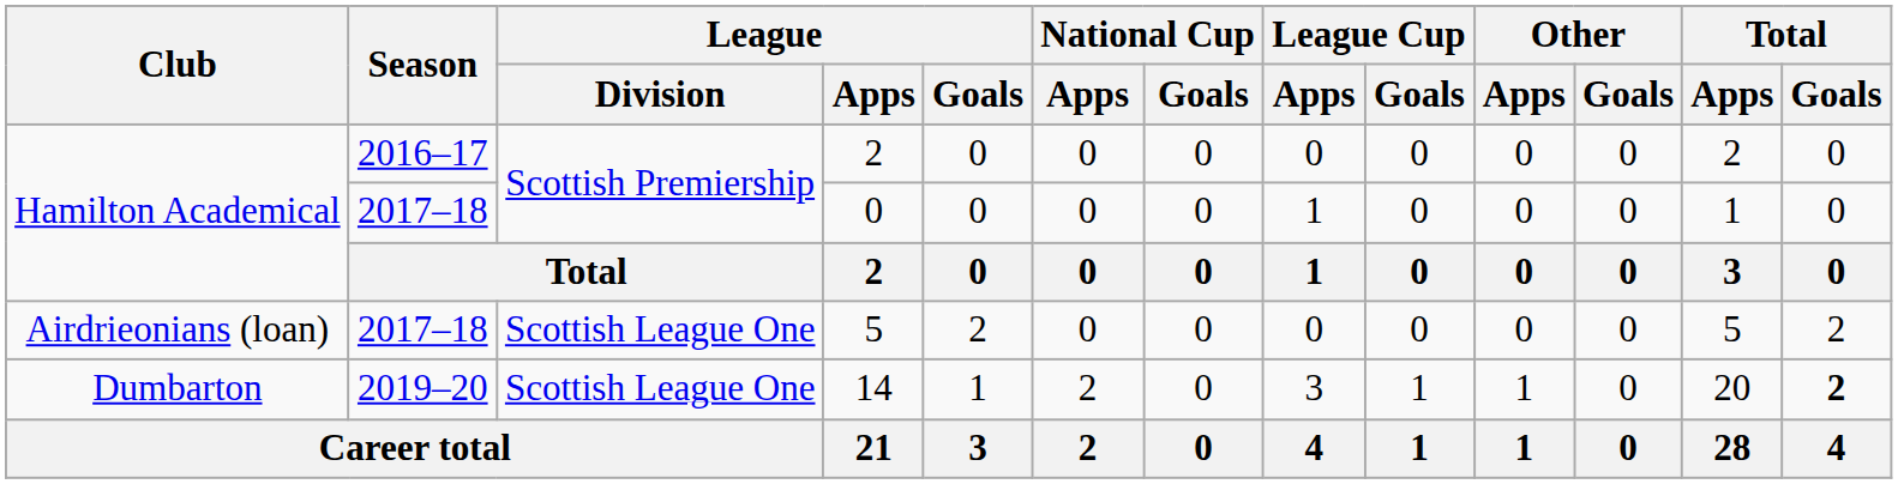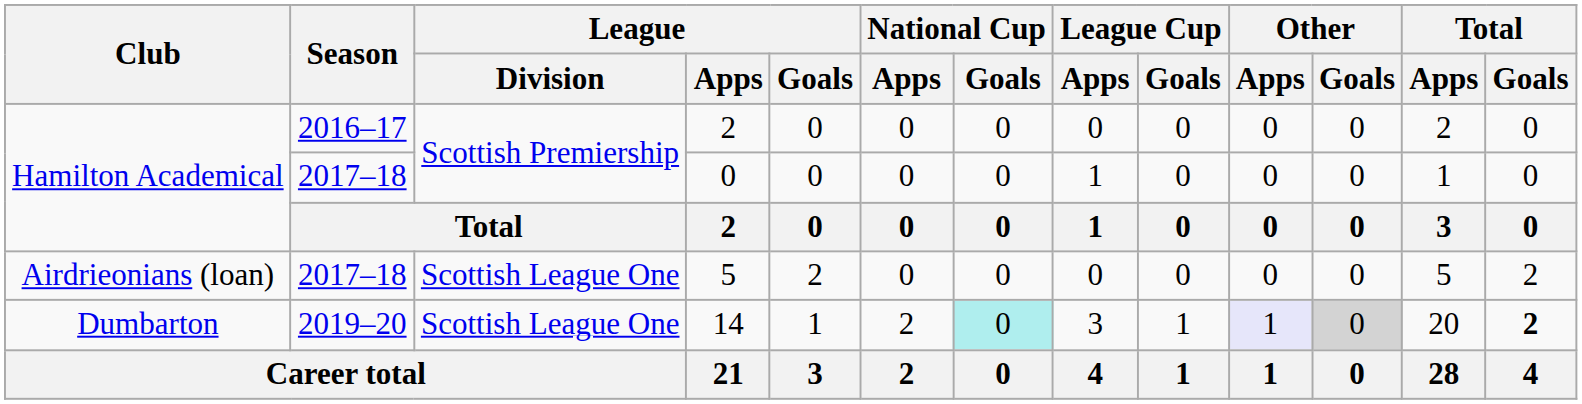14 | National Cup / Goals: no background -> paleturquoise background
14 | Other / Apps: no background -> lavender background
14 | Other / Goals: no background -> lightgrey background
